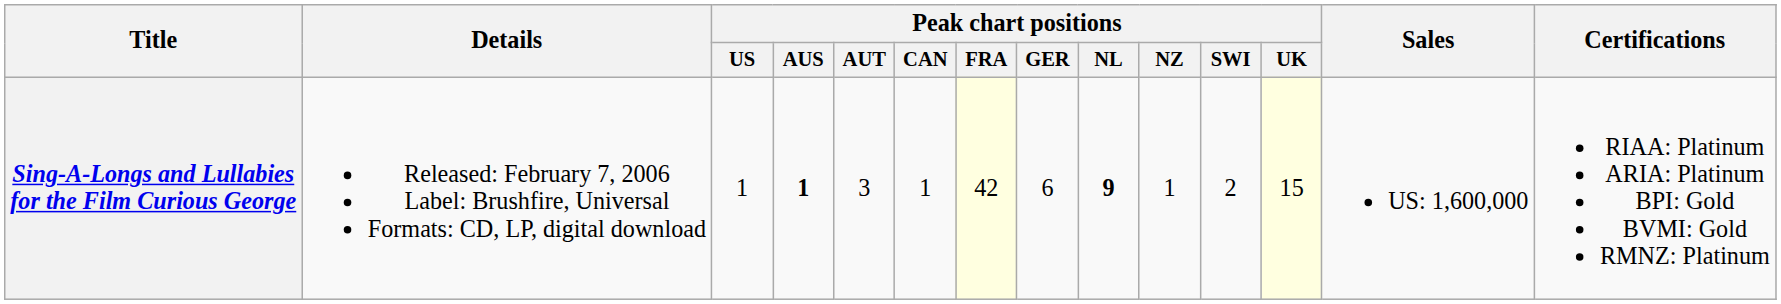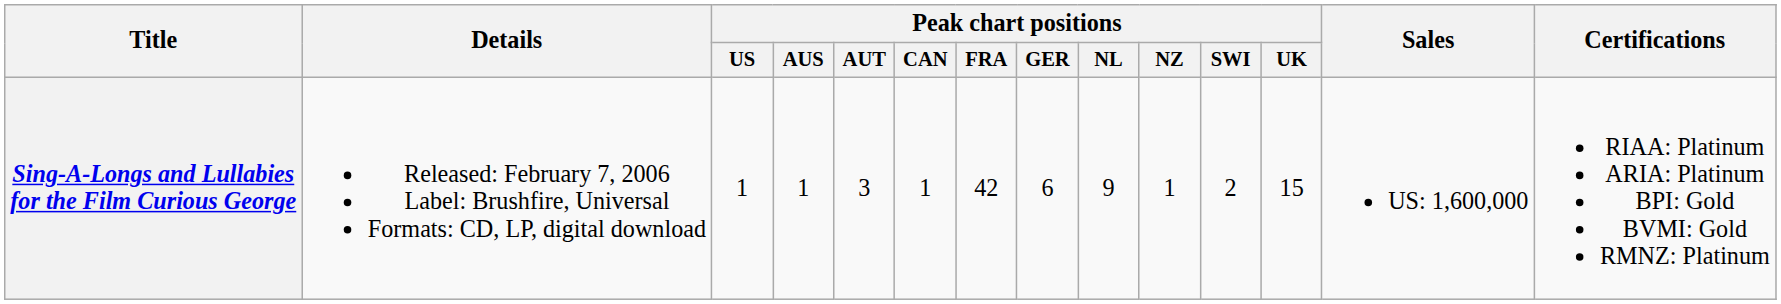Sing-A-Longs and Lullabies for the Film Curious George | Peak chart positions / AUS: bold -> normal
Sing-A-Longs and Lullabies for the Film Curious George | Peak chart positions / FRA: lightyellow background -> no background
Sing-A-Longs and Lullabies for the Film Curious George | Peak chart positions / NL: bold -> normal
Sing-A-Longs and Lullabies for the Film Curious George | Peak chart positions / UK: lightyellow background -> no background
